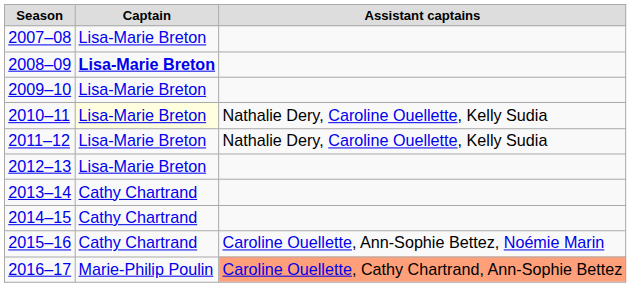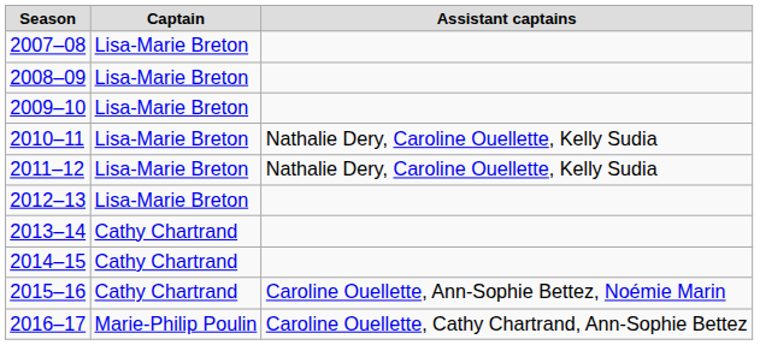2008–09 | column 2: bold -> normal
2010–11 | column 2: lightyellow background -> no background
2016–17 | column 3: lightsalmon background -> no background
